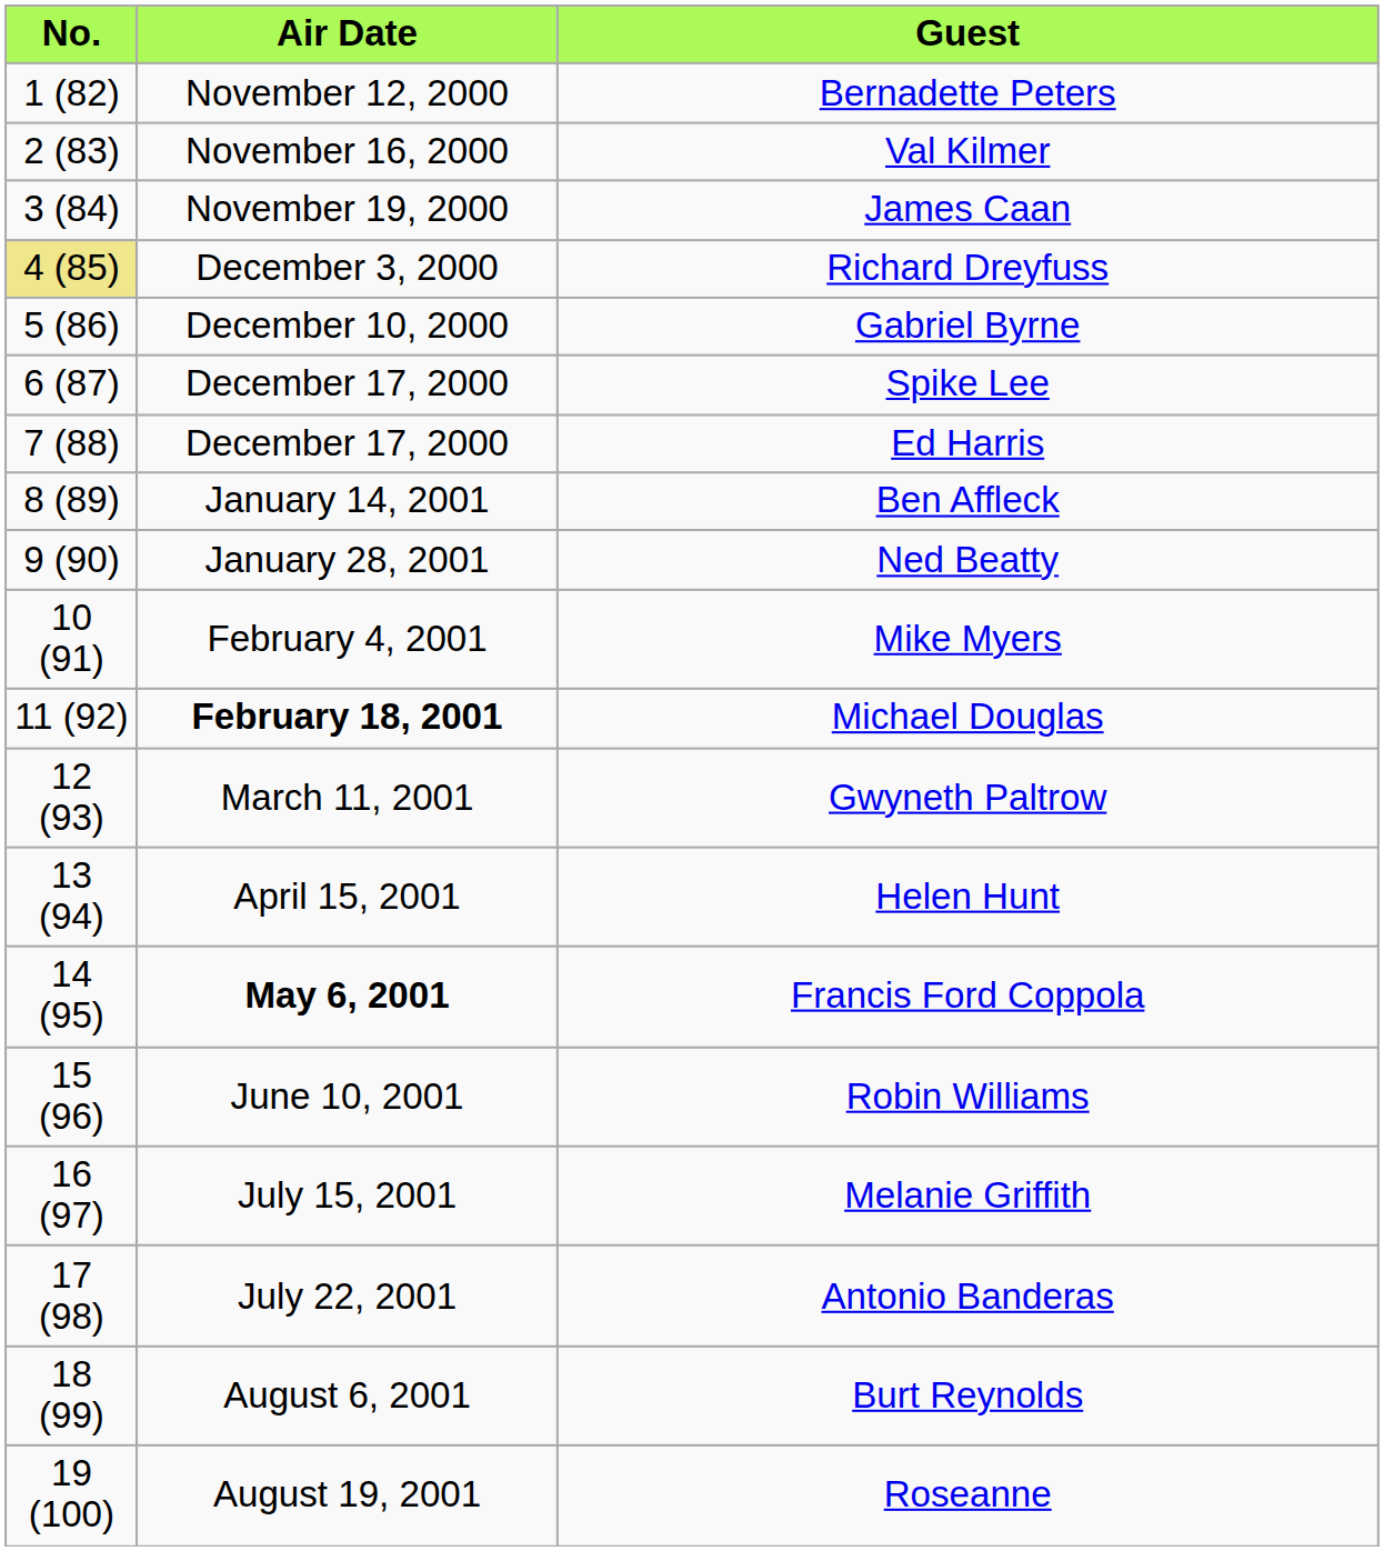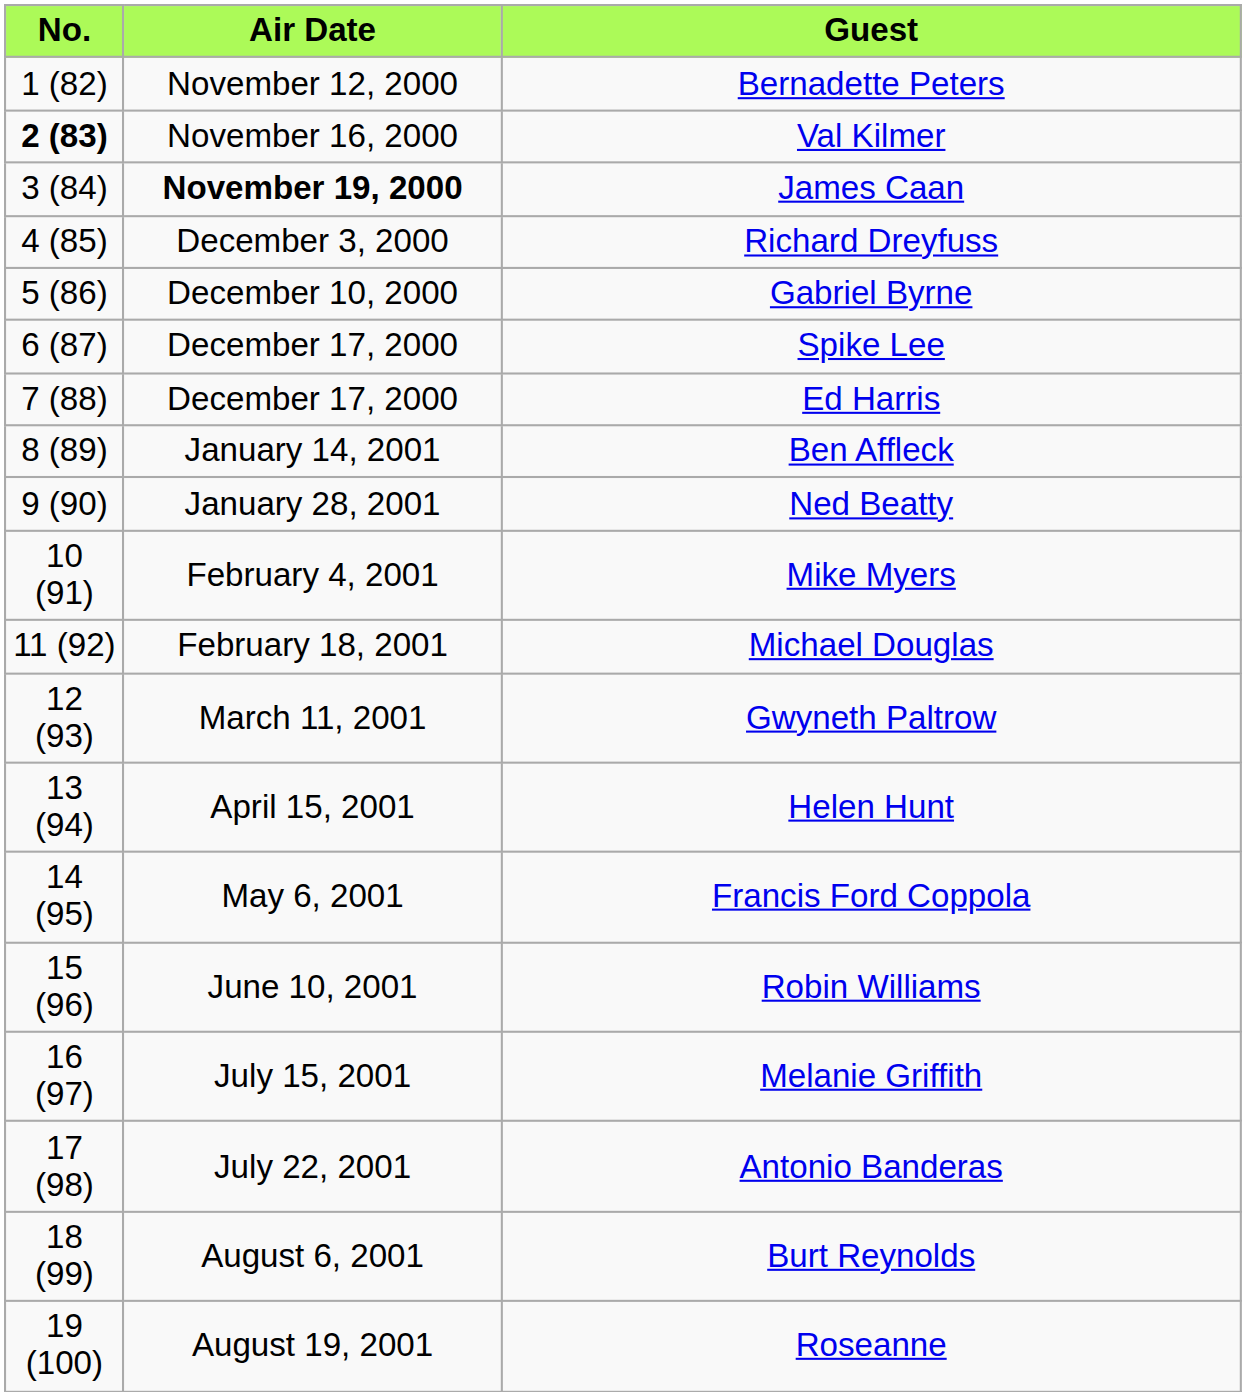Val Kilmer | No.: normal -> bold
James Caan | Air Date: normal -> bold
Richard Dreyfuss | No.: khaki background -> no background
Michael Douglas | Air Date: bold -> normal
Francis Ford Coppola | Air Date: bold -> normal
